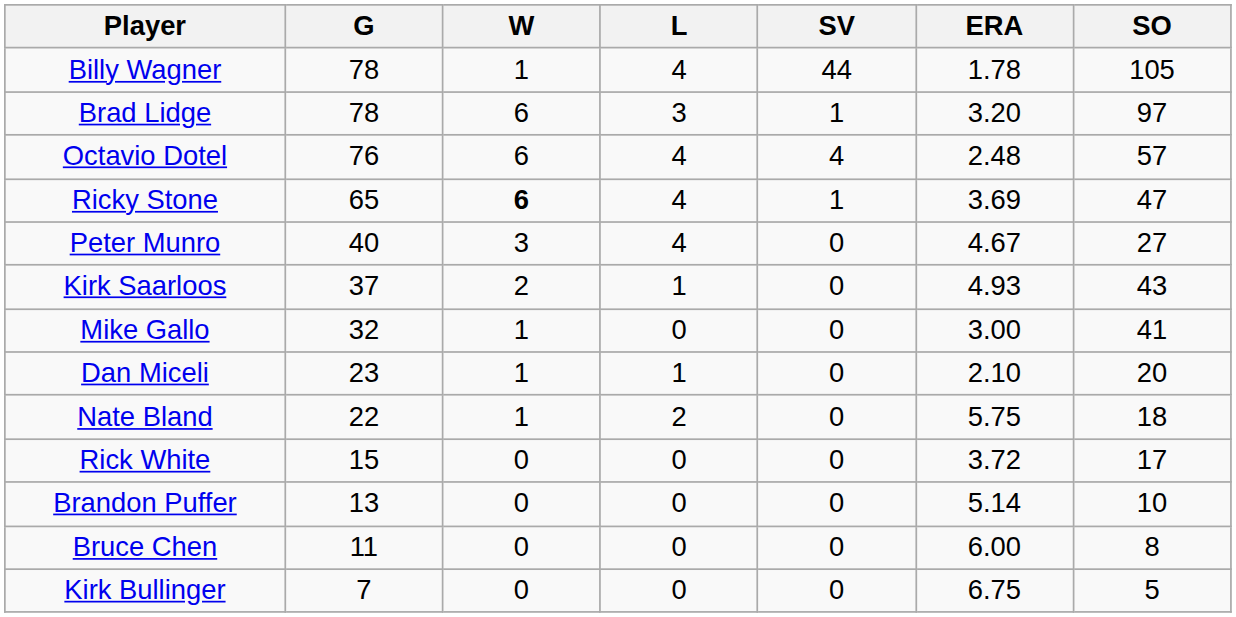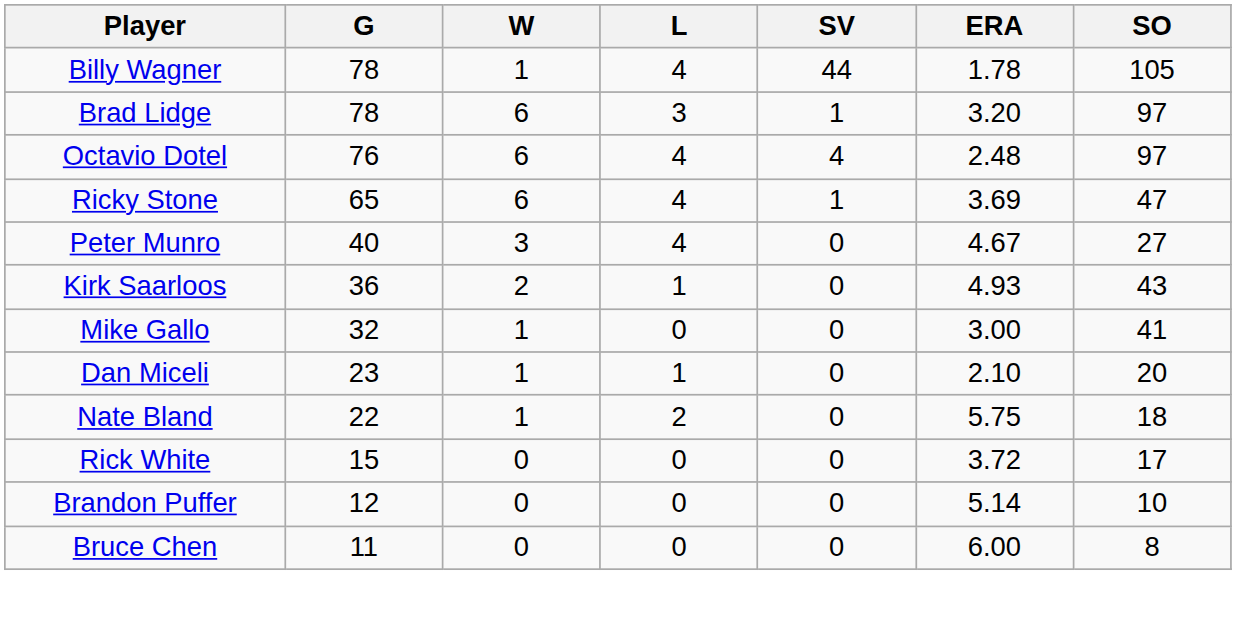Octavio Dotel | SO: 57 -> 97
Ricky Stone | W: bold -> normal
Kirk Saarloos | G: 37 -> 36
Brandon Puffer | G: 13 -> 12
- row: Kirk Bullinger | 7 | 0 | 0 | 0 | 6.75 | 5
